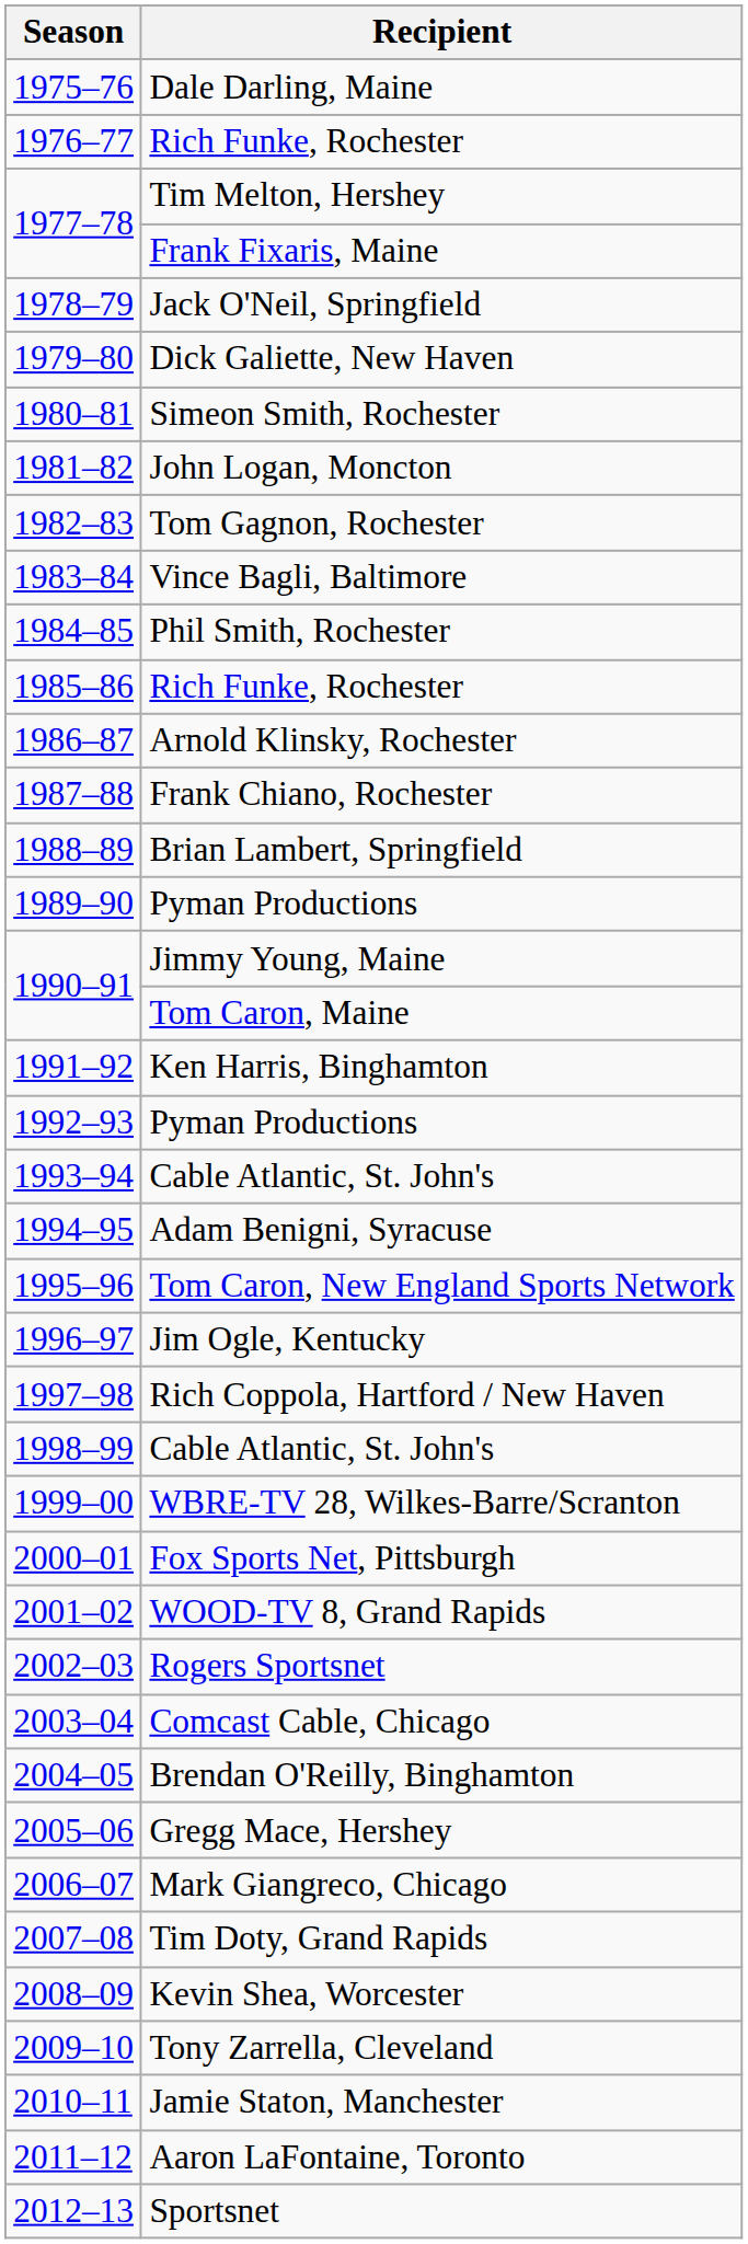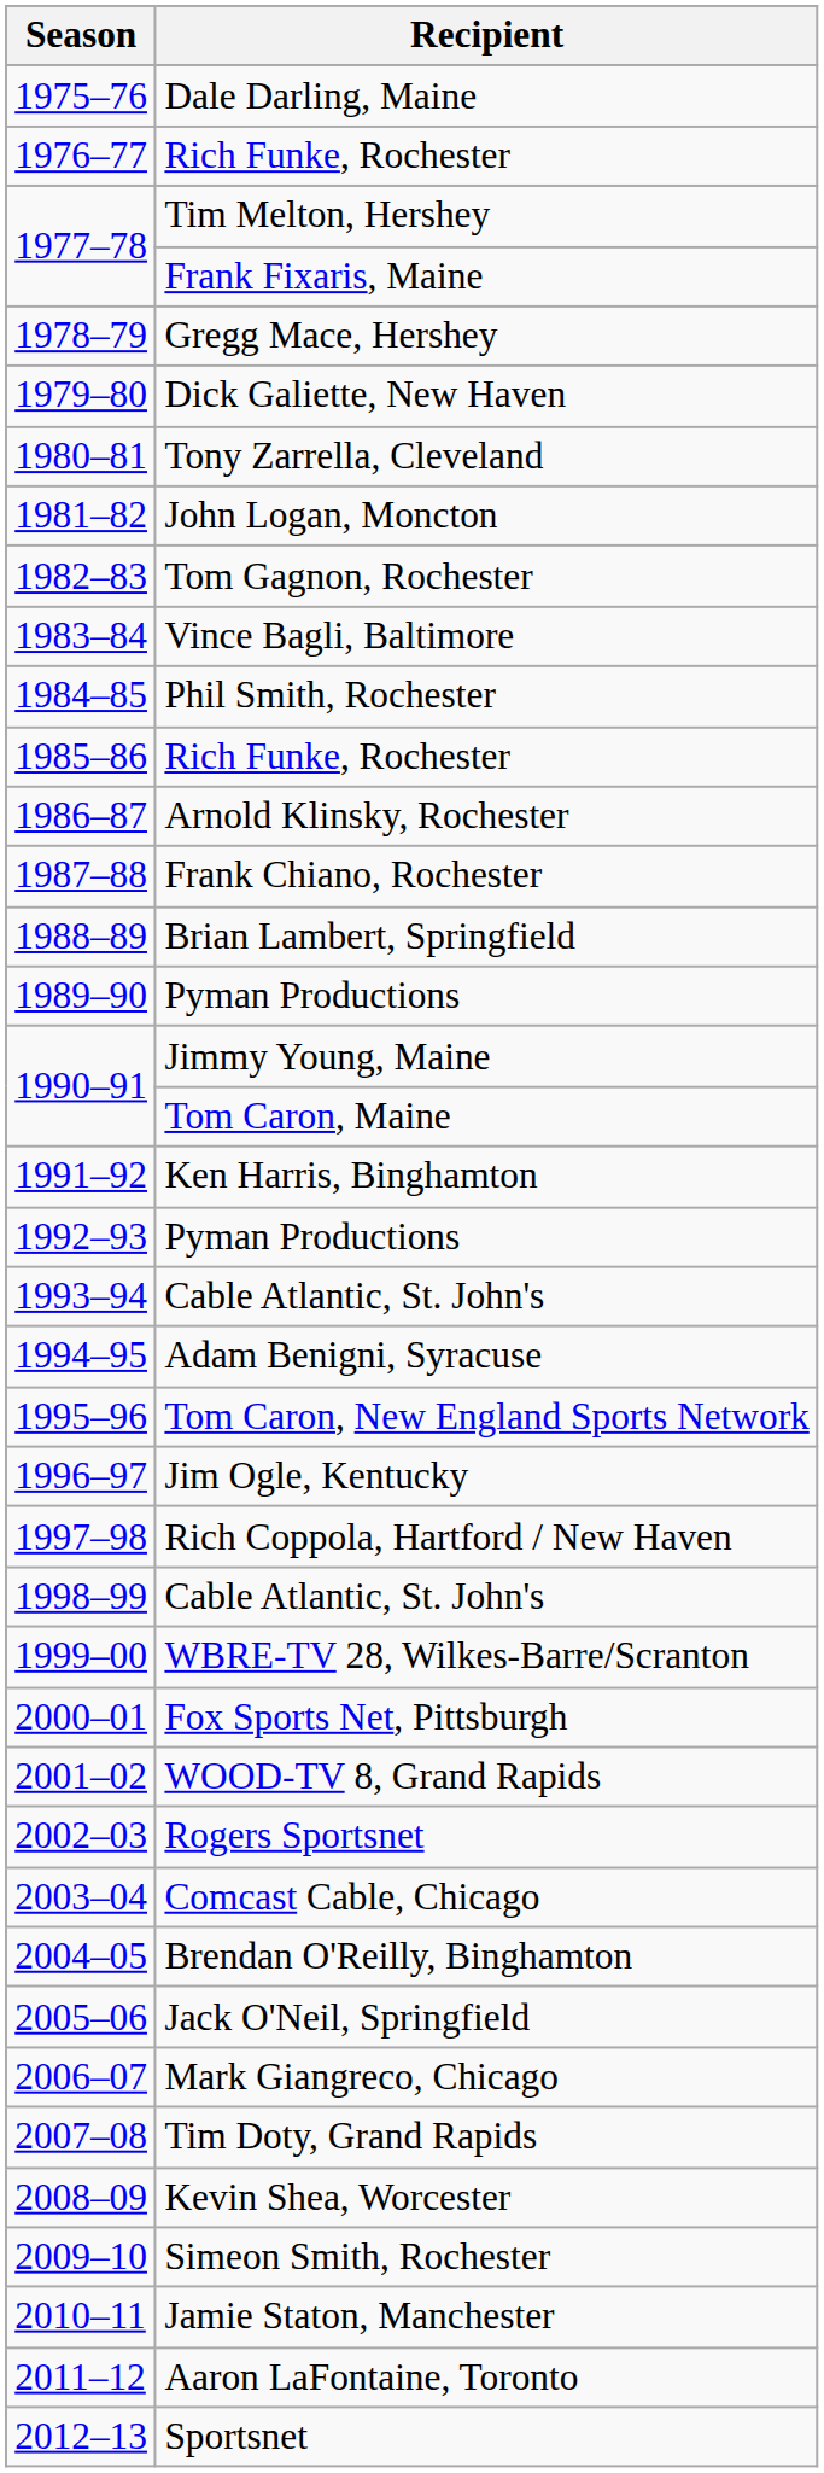row 6 | Recipient: Jack O'Neil, Springfield -> Gregg Mace, Hershey
row 8 | Recipient: Simeon Smith, Rochester -> Tony Zarrella, Cleveland
row 34 | Recipient: Gregg Mace, Hershey -> Jack O'Neil, Springfield
row 38 | Recipient: Tony Zarrella, Cleveland -> Simeon Smith, Rochester
